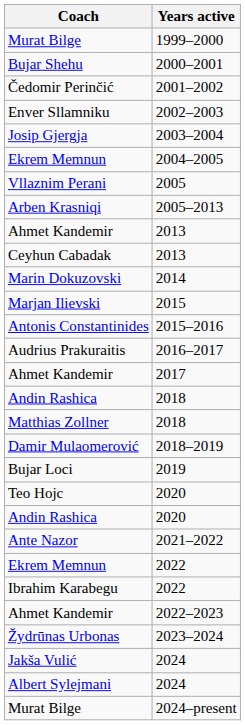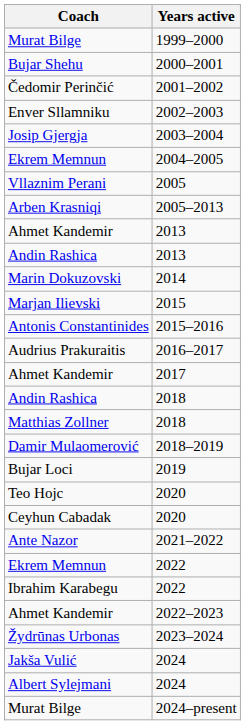row 11 | Coach: Ceyhun Cabadak -> Andin Rashica
row 22 | Coach: Andin Rashica -> Ceyhun Cabadak
